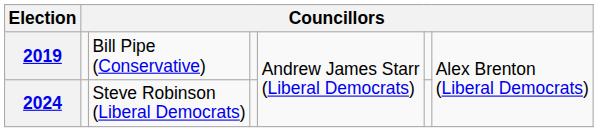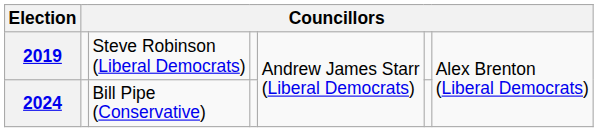2019 | column 3: Bill Pipe (Conservative) -> Steve Robinson (Liberal Democrats)
2024 | column 3: Steve Robinson (Liberal Democrats) -> Bill Pipe (Conservative)
